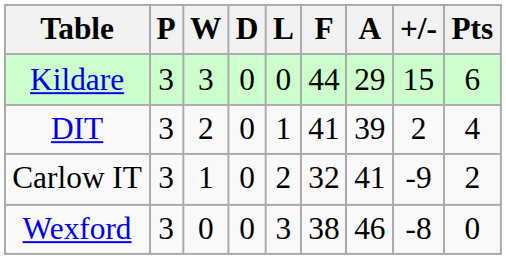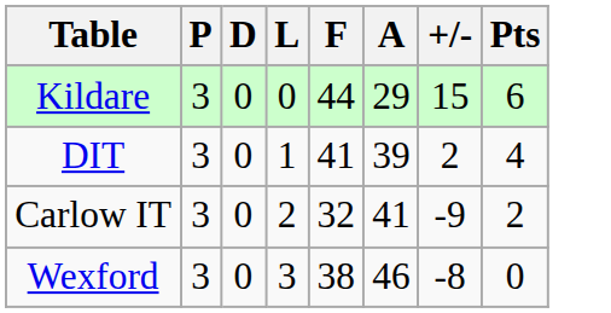- column: W | 3 | 2 | 1 | 0
